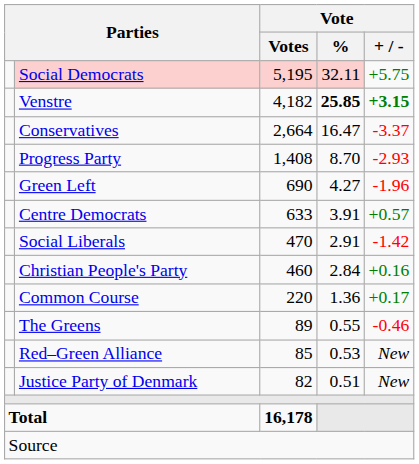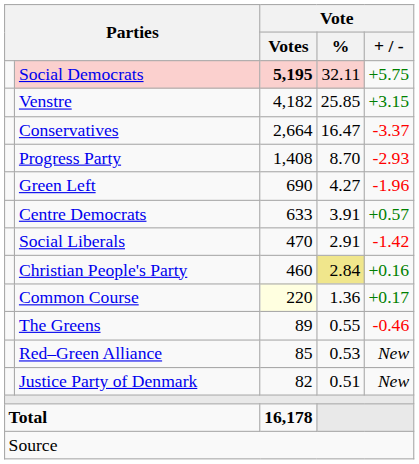Social Democrats | Vote / Votes: normal -> bold
Venstre | Vote / %: bold -> normal
Venstre | Vote / + / -: bold -> normal
Christian People's Party | Vote / %: no background -> khaki background
Common Course | Vote / Votes: no background -> lightyellow background
